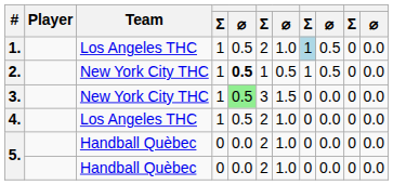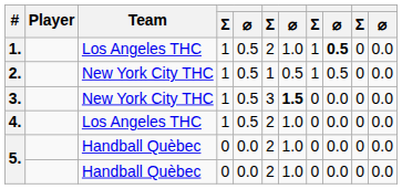1. | column 8: lightblue background -> no background
1. | column 9: normal -> bold
2. | column 5: bold -> normal
3. | column 5: lightgreen background -> no background
3. | column 7: normal -> bold
